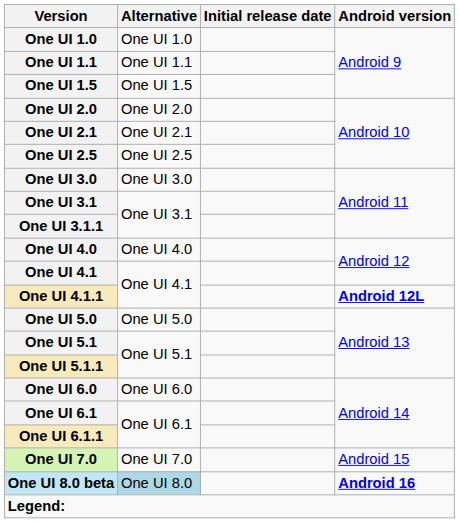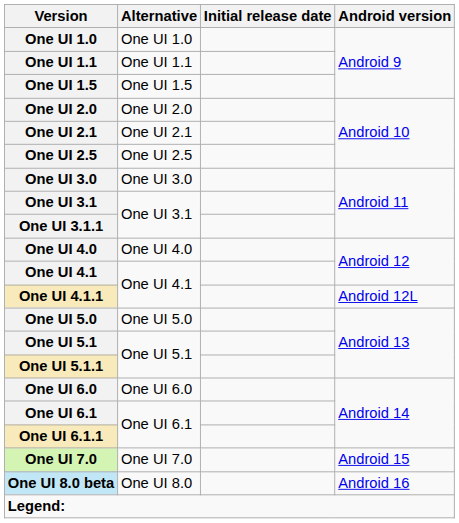One UI 4.1.1 | Android version: bold -> normal
One UI 8.0 beta | Alternative: lightblue background -> no background
One UI 8.0 beta | Android version: bold -> normal
